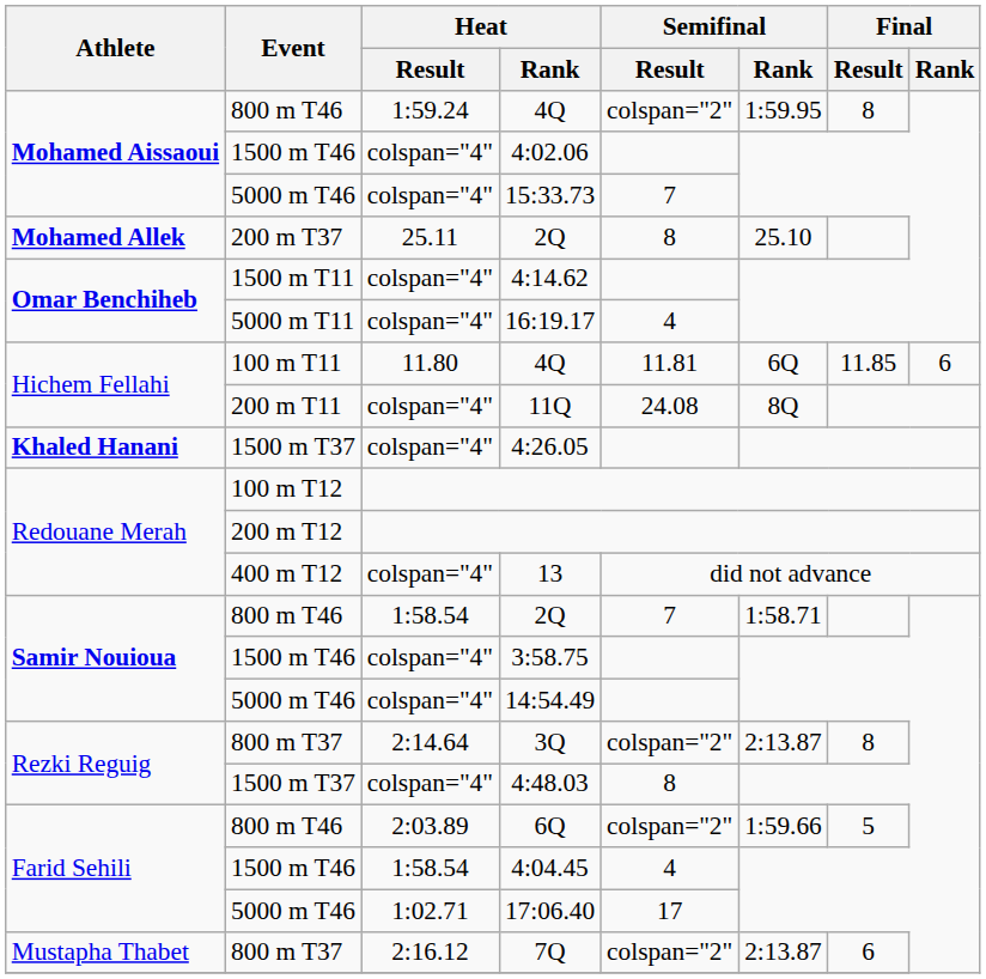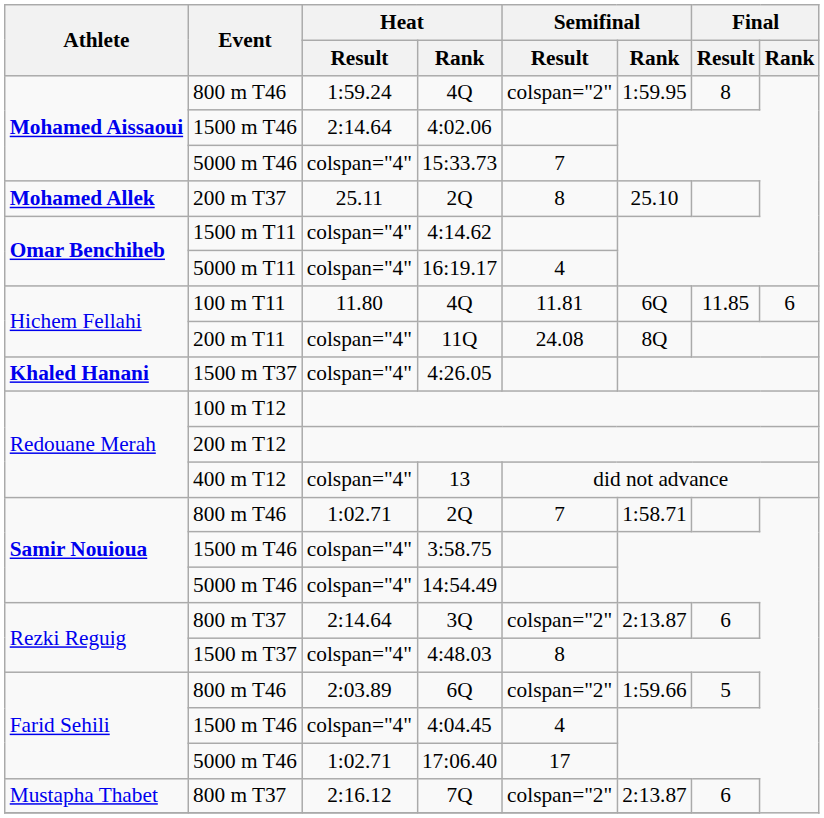4:02.06 | Heat / Result: colspan="4" -> 2:14.64
800 m T46 / 2Q | Heat / Result: 1:58.54 -> 1:02.71
3Q | Final / Result: 8 -> 6
4:04.45 | Heat / Result: 1:58.54 -> colspan="4"
